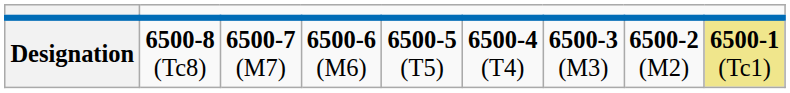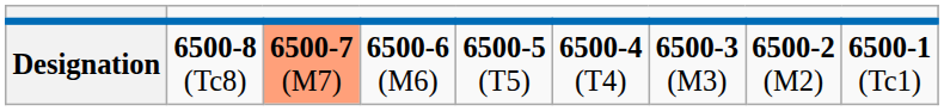Designation | column 3: no background -> lightsalmon background
Designation | column 9: khaki background -> no background
